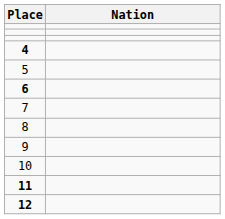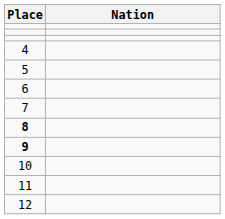row 5 | Place: bold -> normal
row 7 | Place: bold -> normal
row 9 | Place: normal -> bold
row 10 | Place: normal -> bold
row 12 | Place: bold -> normal
row 13 | Place: bold -> normal
